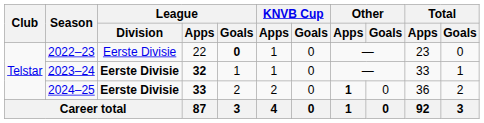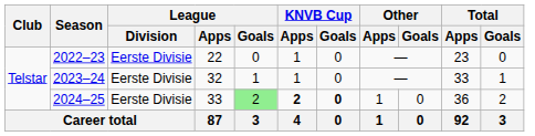2022–23 | League / Goals: bold -> normal
2023–24 | League / Division: bold -> normal
2023–24 | League / Apps: bold -> normal
2024–25 | League / Division: bold -> normal
2024–25 | League / Apps: bold -> normal
2024–25 | League / Goals: no background -> lightgreen background
2024–25 | KNVB Cup / Apps: normal -> bold
2024–25 | KNVB Cup / Goals: normal -> bold
2024–25 | Other / Apps: bold -> normal
